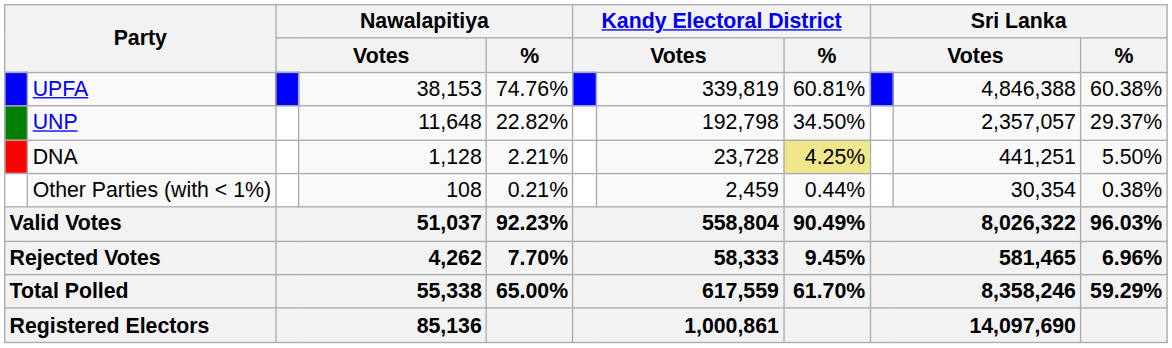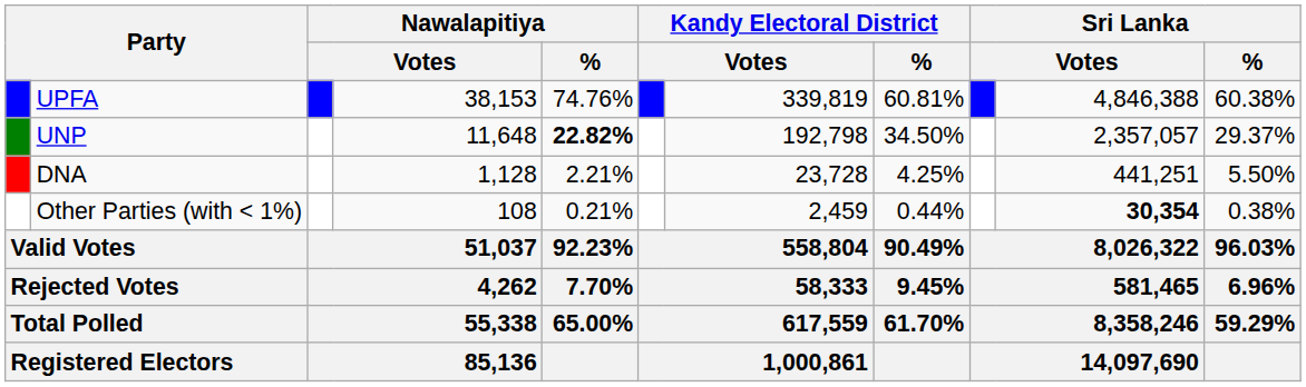UNP | Nawalapitiya / %: normal -> bold
DNA | Kandy Electoral District / %: khaki background -> no background
Other Parties (with < 1%) | column 10: normal -> bold
